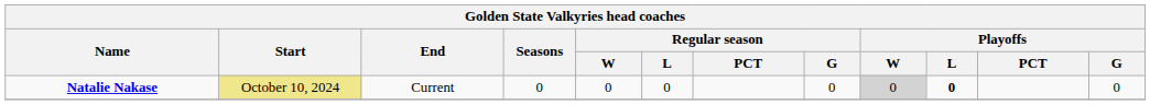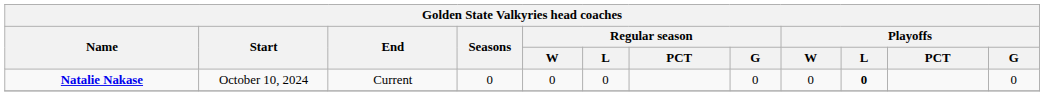Natalie Nakase | Start: khaki background -> no background
Natalie Nakase | Playoffs / W: lightgrey background -> no background
